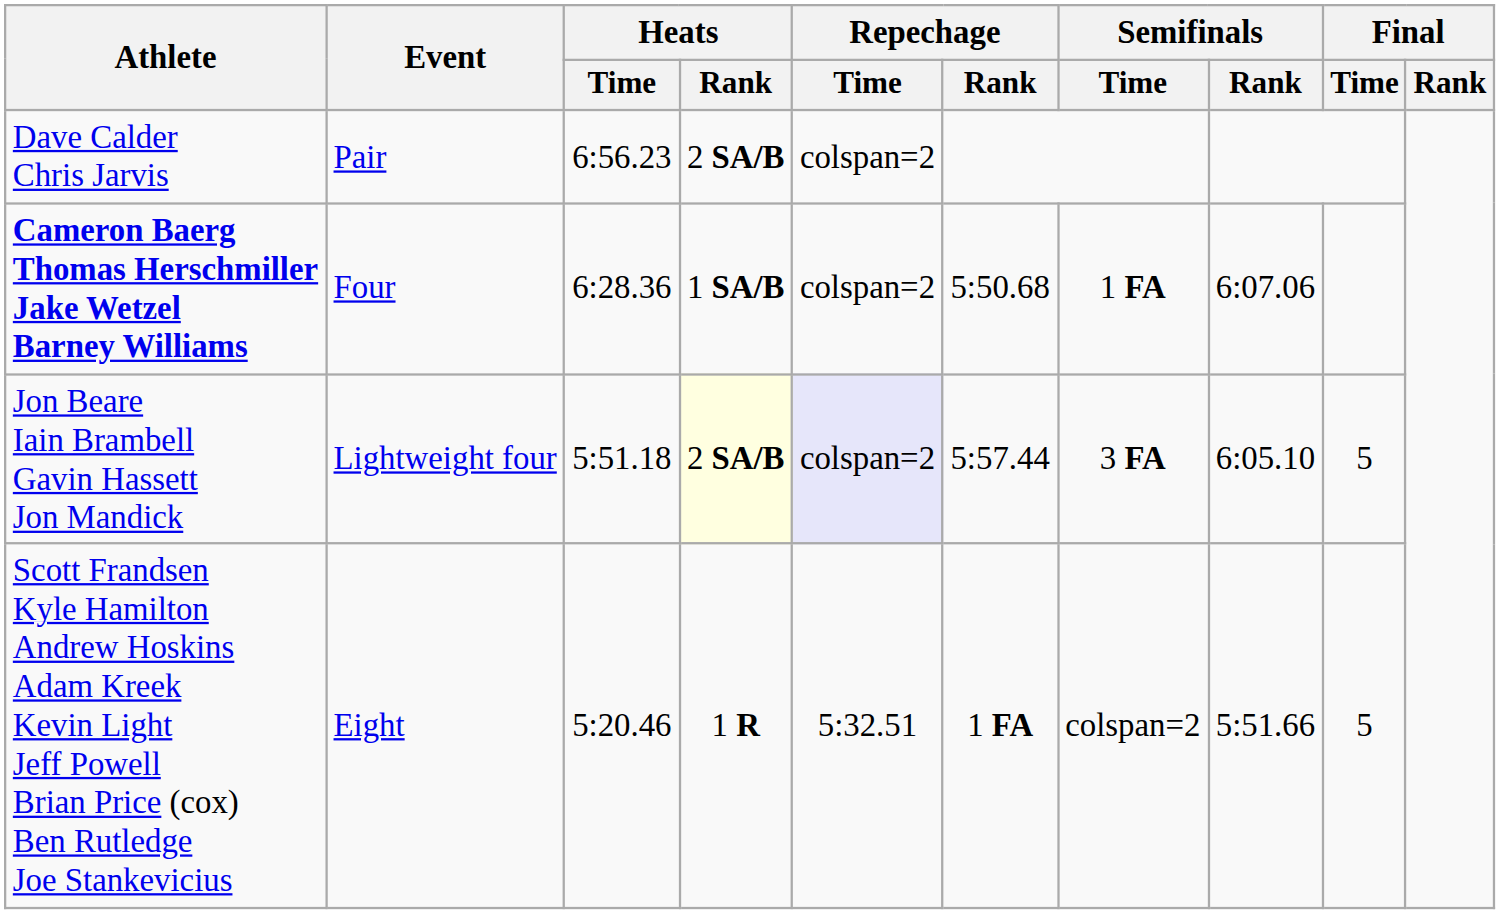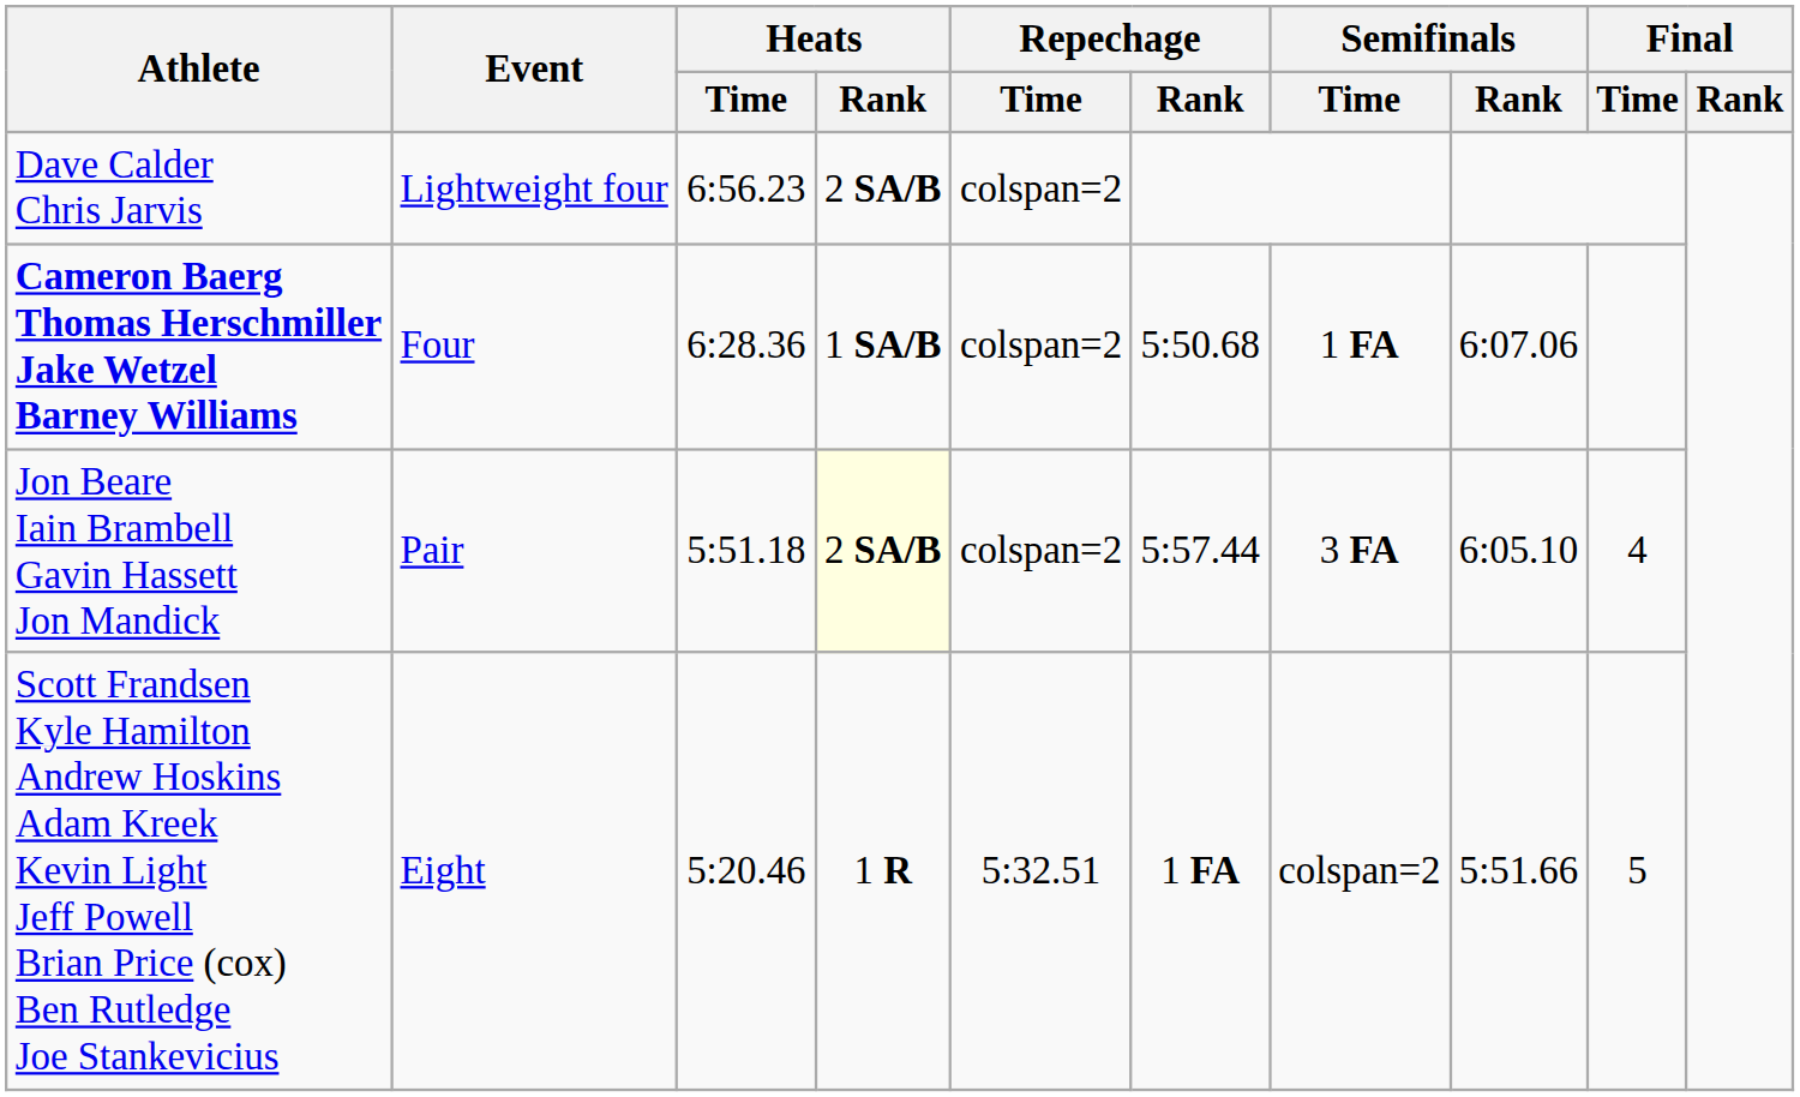Dave Calder Chris Jarvis | Event: Pair -> Lightweight four
Jon Beare Iain Brambell Gavin Hassett Jon Mandick | Event: Lightweight four -> Pair
Jon Beare Iain Brambell Gavin Hassett Jon Mandick | Repechage / Time: lavender background -> no background
Jon Beare Iain Brambell Gavin Hassett Jon Mandick | Final / Time: 5 -> 4
